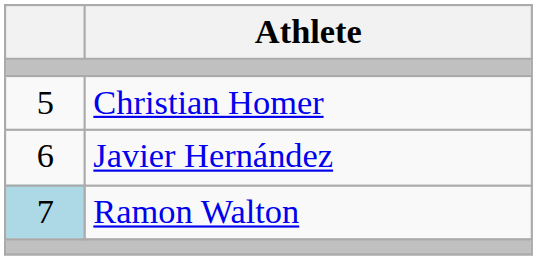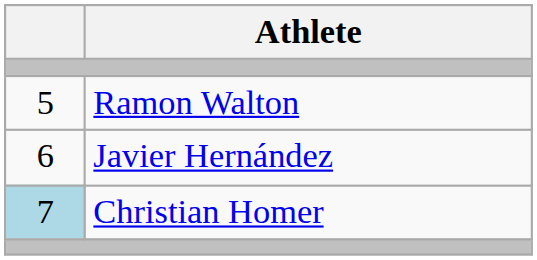row 3 | Athlete: Christian Homer -> Ramon Walton
row 5 | Athlete: Ramon Walton -> Christian Homer
